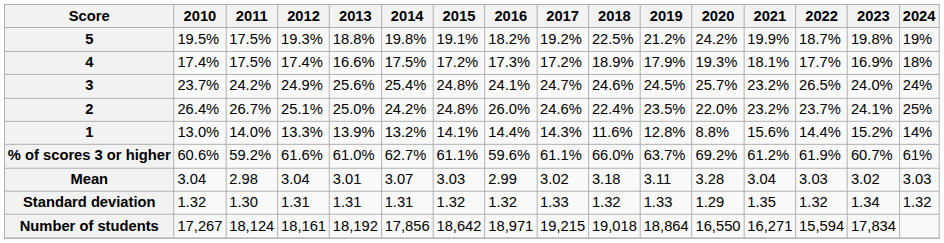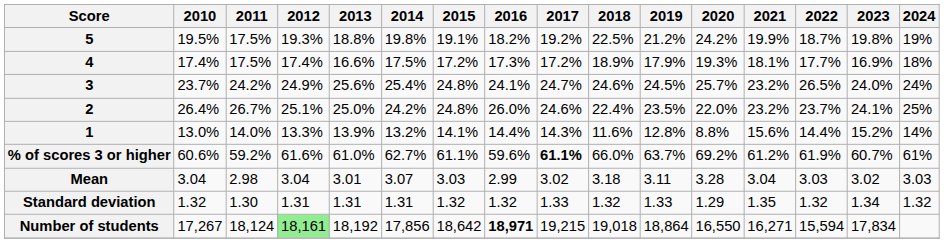% of scores 3 or higher | 2017: normal -> bold
Number of students | 2012: no background -> lightgreen background
Number of students | 2016: normal -> bold
